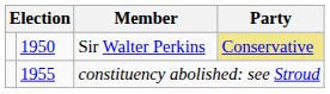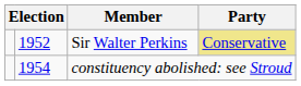Sir Walter Perkins | column 2: 1950 -> 1952
constituency abolished: see Stroud | column 2: 1955 -> 1954
